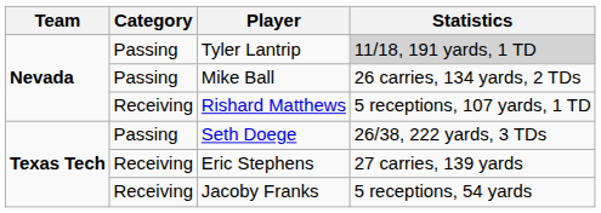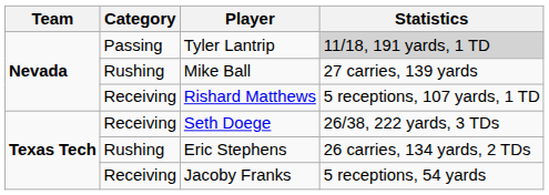Mike Ball | Category: Passing -> Rushing
Mike Ball | Statistics: 26 carries, 134 yards, 2 TDs -> 27 carries, 139 yards
Seth Doege | Category: Passing -> Receiving
Eric Stephens | Category: Receiving -> Rushing
Eric Stephens | Statistics: 27 carries, 139 yards -> 26 carries, 134 yards, 2 TDs
